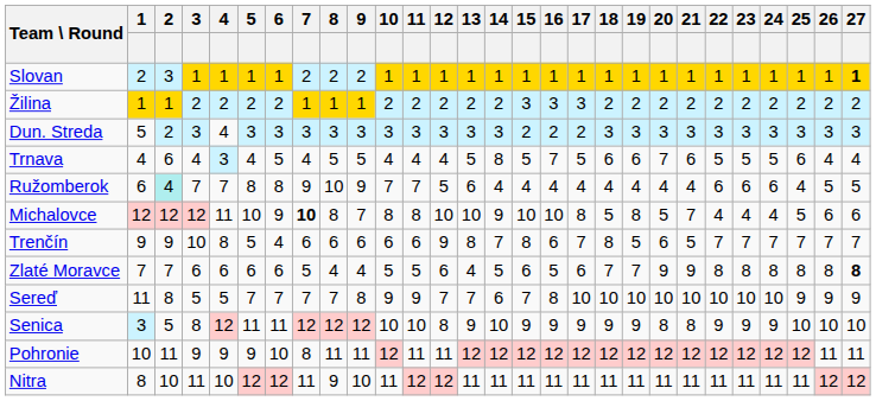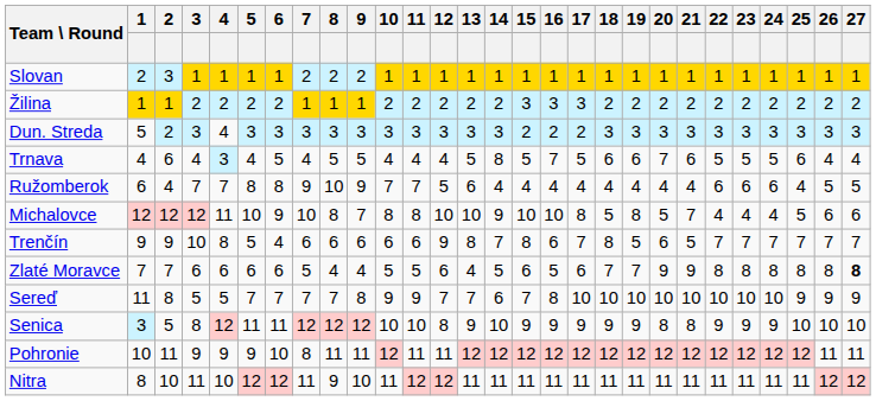Slovan | 27: bold -> normal
Ružomberok | 2: paleturquoise background -> no background
Michalovce | 7: bold -> normal
